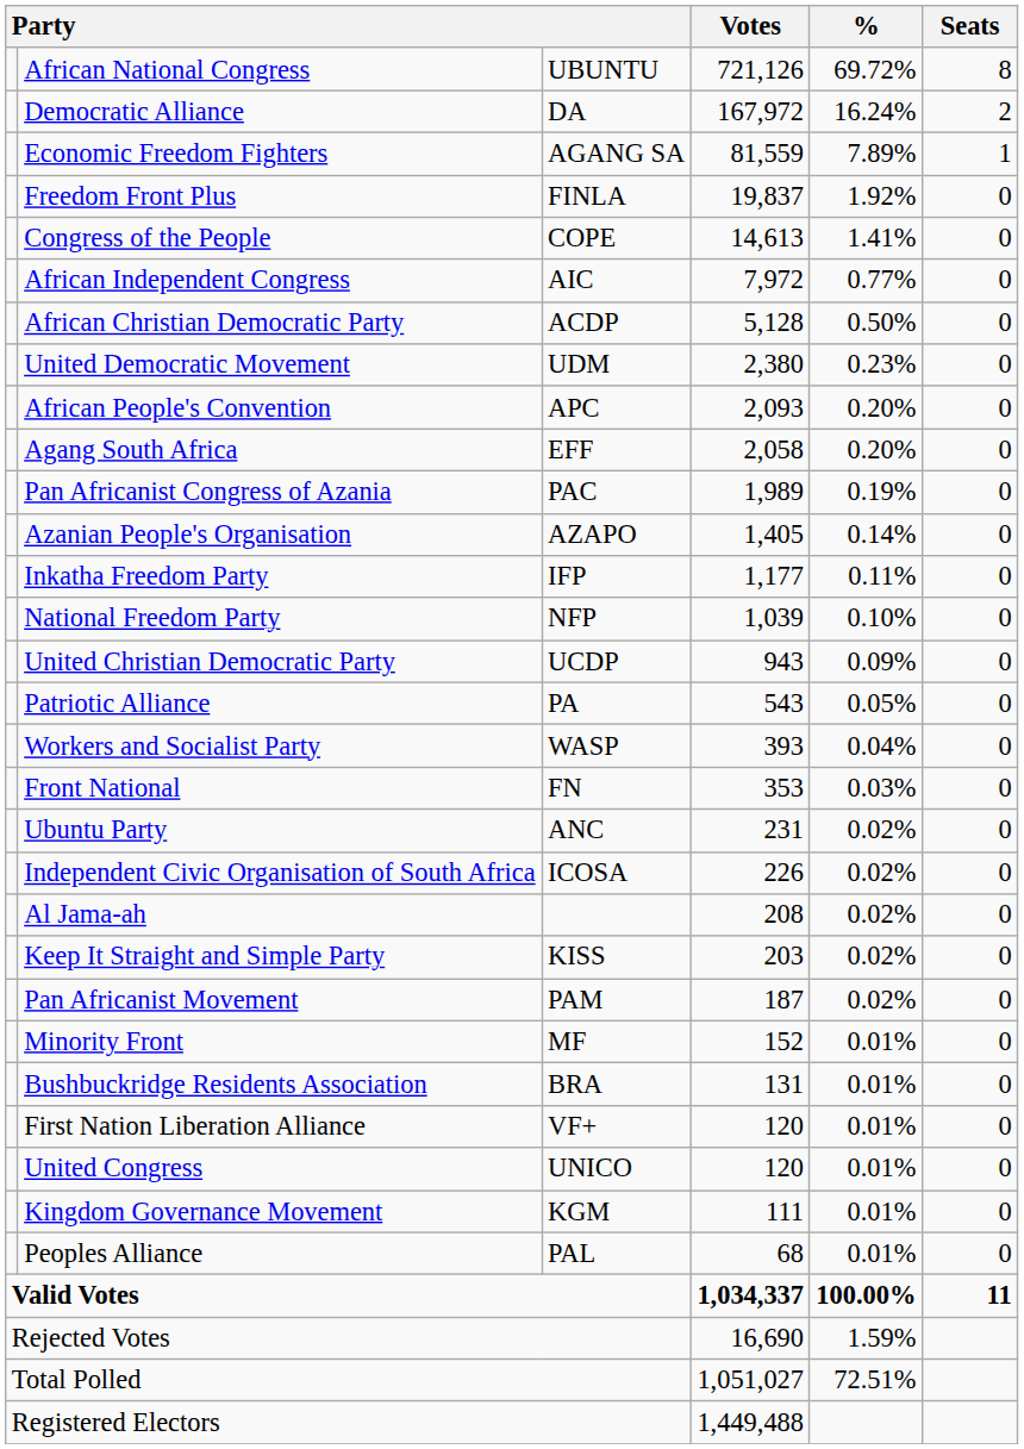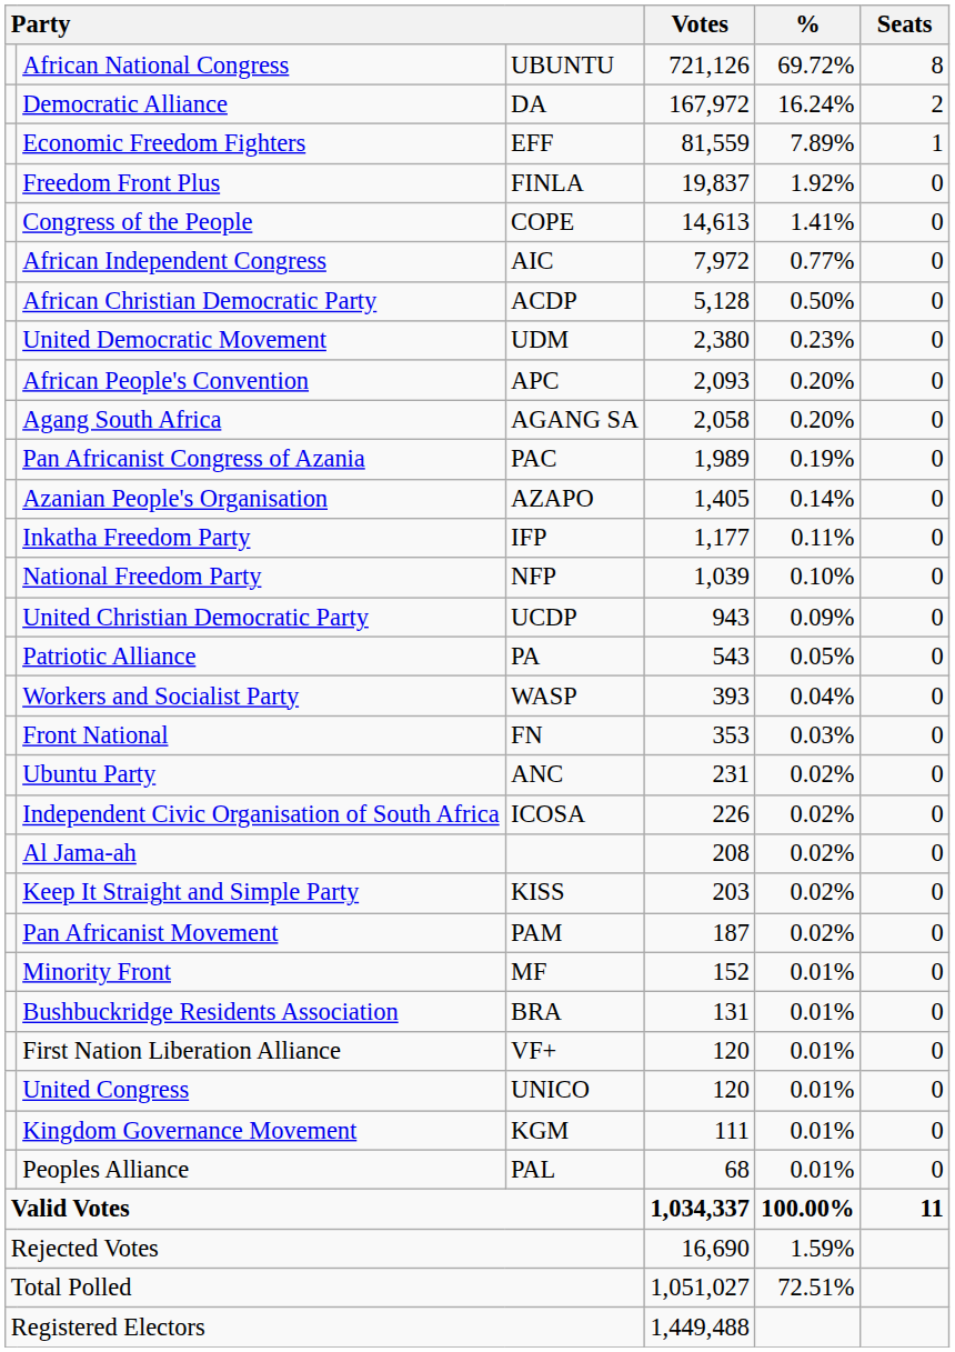Economic Freedom Fighters | column 3: AGANG SA -> EFF
Agang South Africa | column 3: EFF -> AGANG SA
